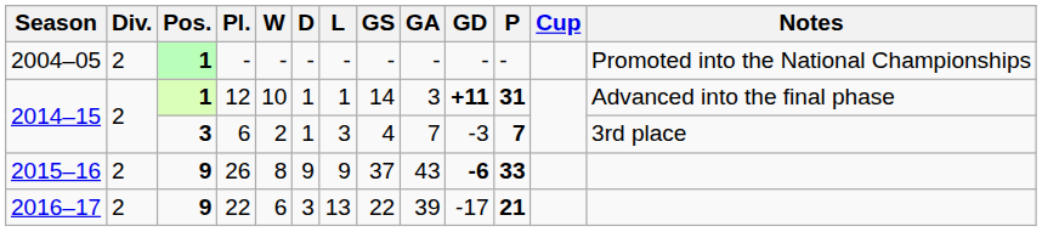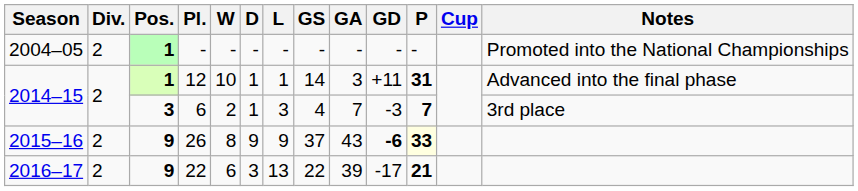12 | GD: bold -> normal
26 | P: no background -> lightyellow background
